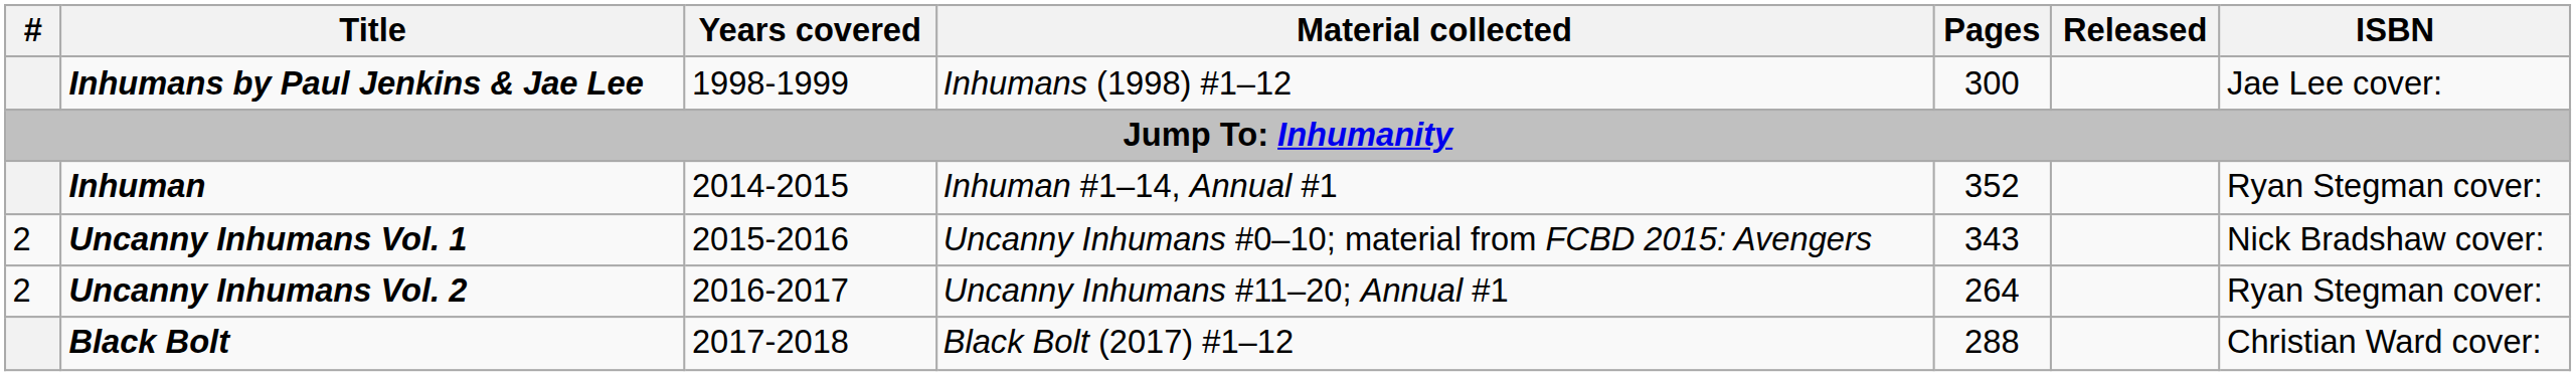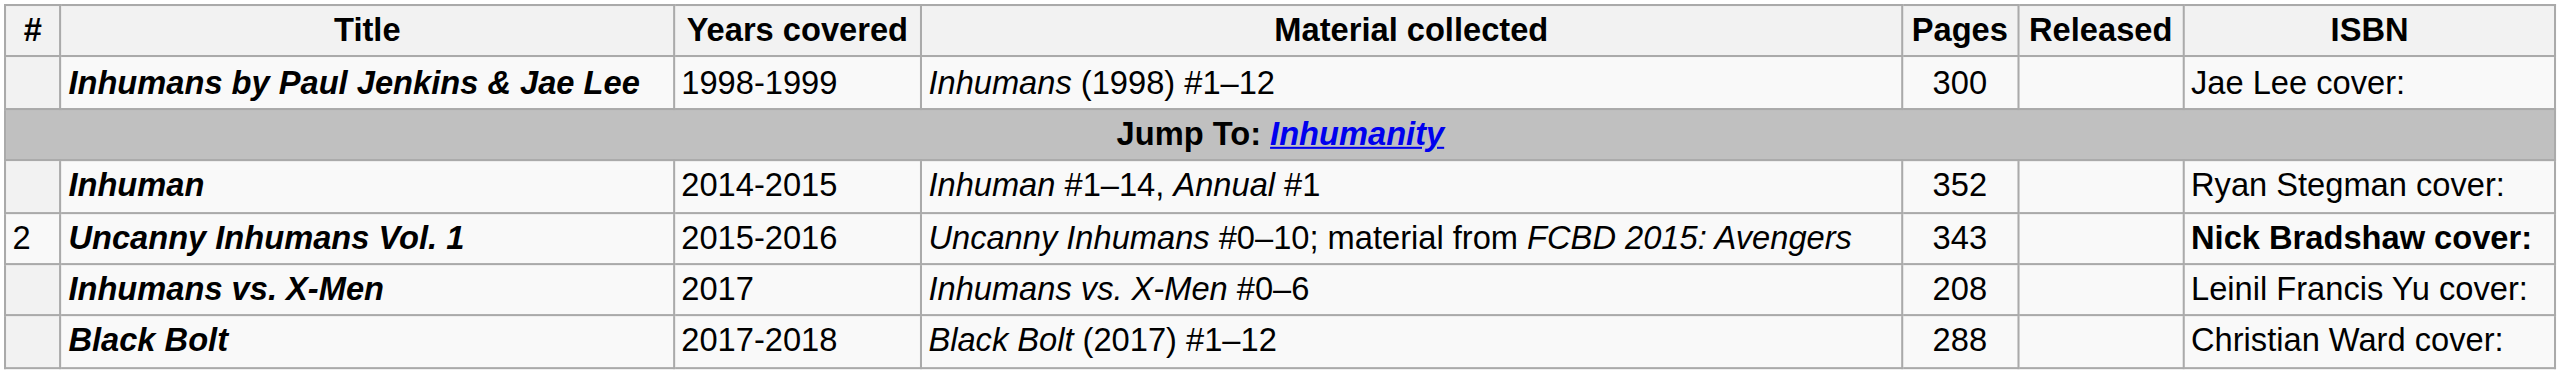Uncanny Inhumans Vol. 1 | ISBN: normal -> bold
- row: 2 | Uncanny Inhumans Vol. 2 | 2016-2017 | Uncanny Inhumans #11–20; Annual #1 | 264 | Ryan Stegman cover:
+ row: Inhumans vs. X-Men | 2017 | Inhumans vs. X-Men #0–6 | 208 | Leinil Francis Yu cover:
